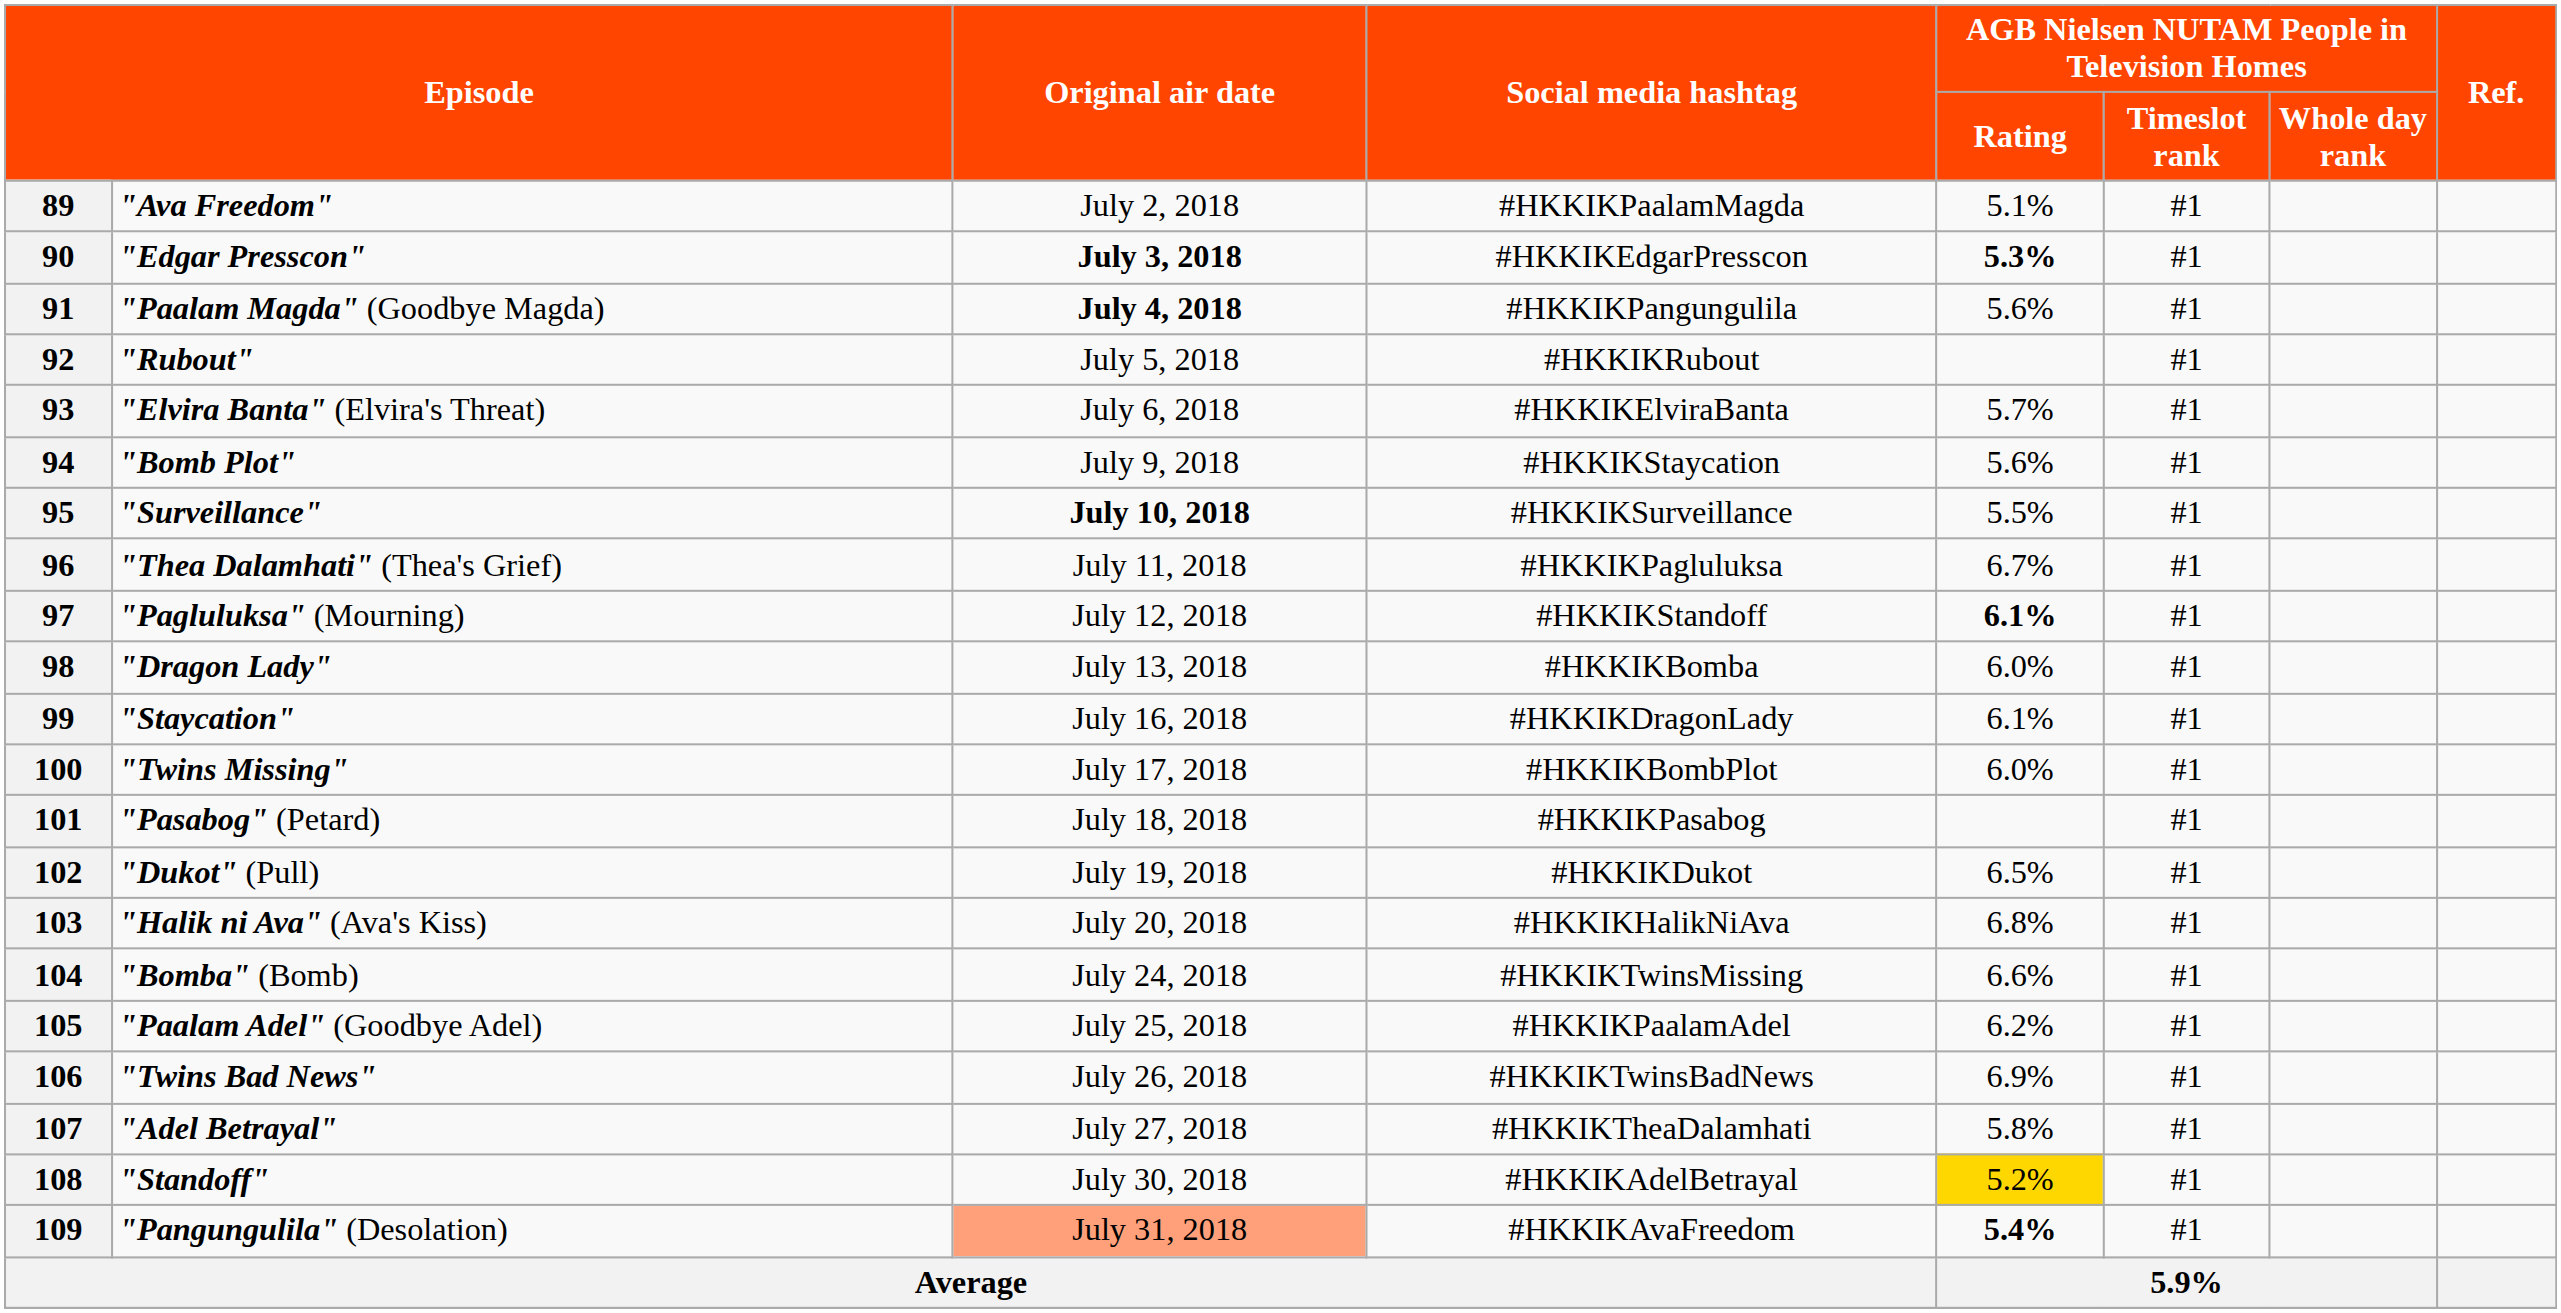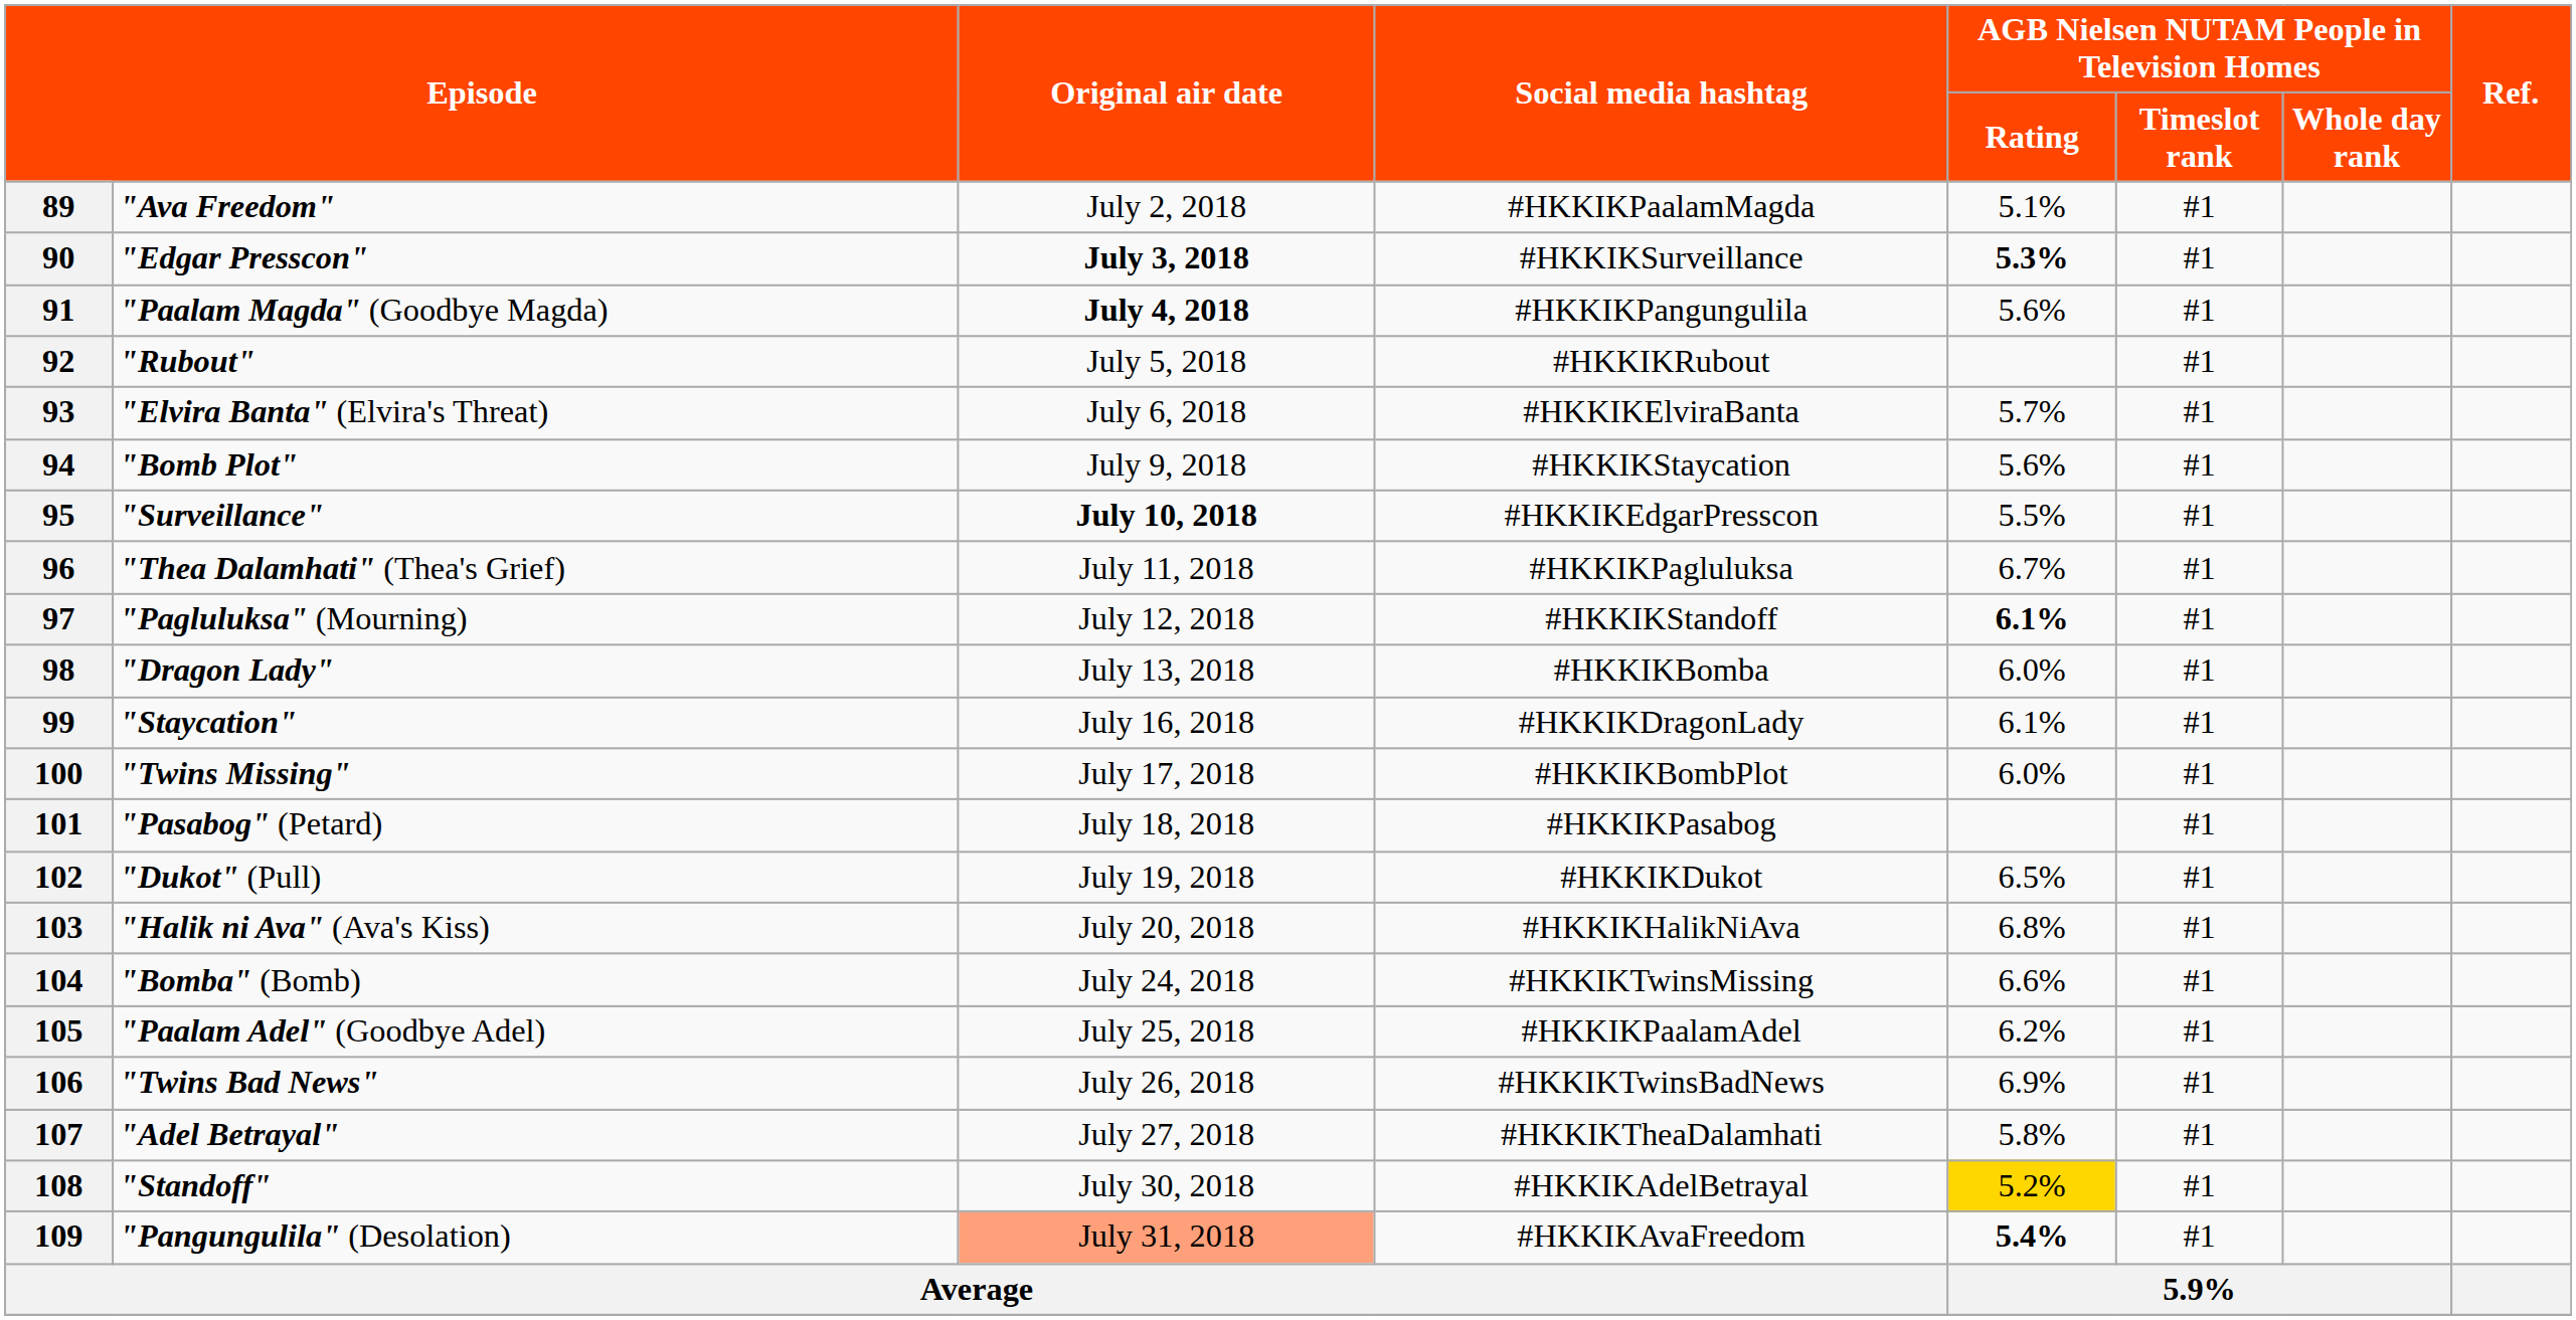90 | Social media hashtag: #HKKIKEdgarPresscon -> #HKKIKSurveillance
95 | Social media hashtag: #HKKIKSurveillance -> #HKKIKEdgarPresscon
